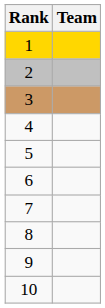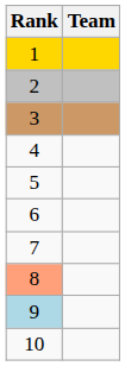8 | Rank: no background -> lightsalmon background
9 | Rank: no background -> lightblue background
